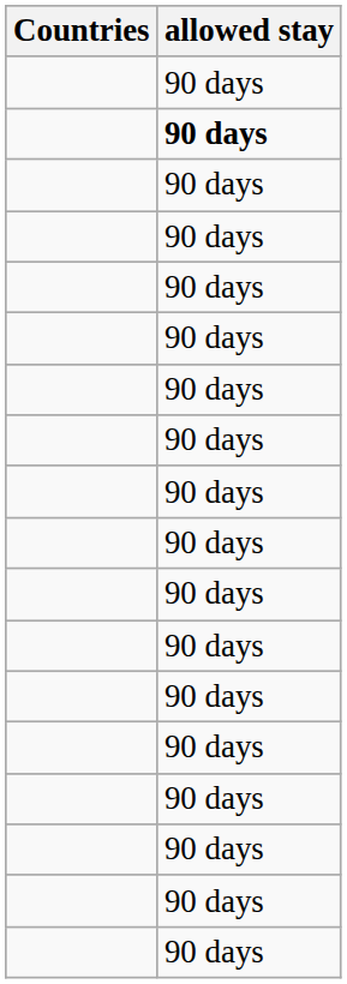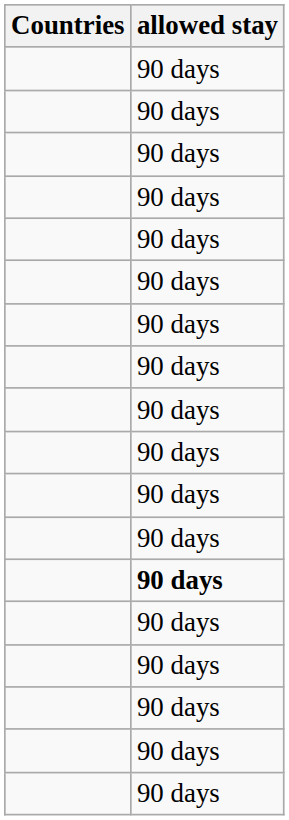row 3 | allowed stay: bold -> normal
row 14 | allowed stay: normal -> bold
